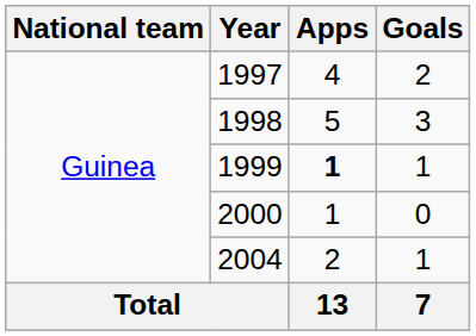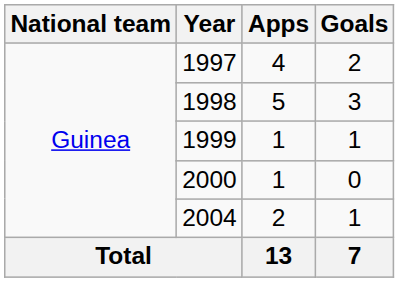1999 | Apps: bold -> normal
